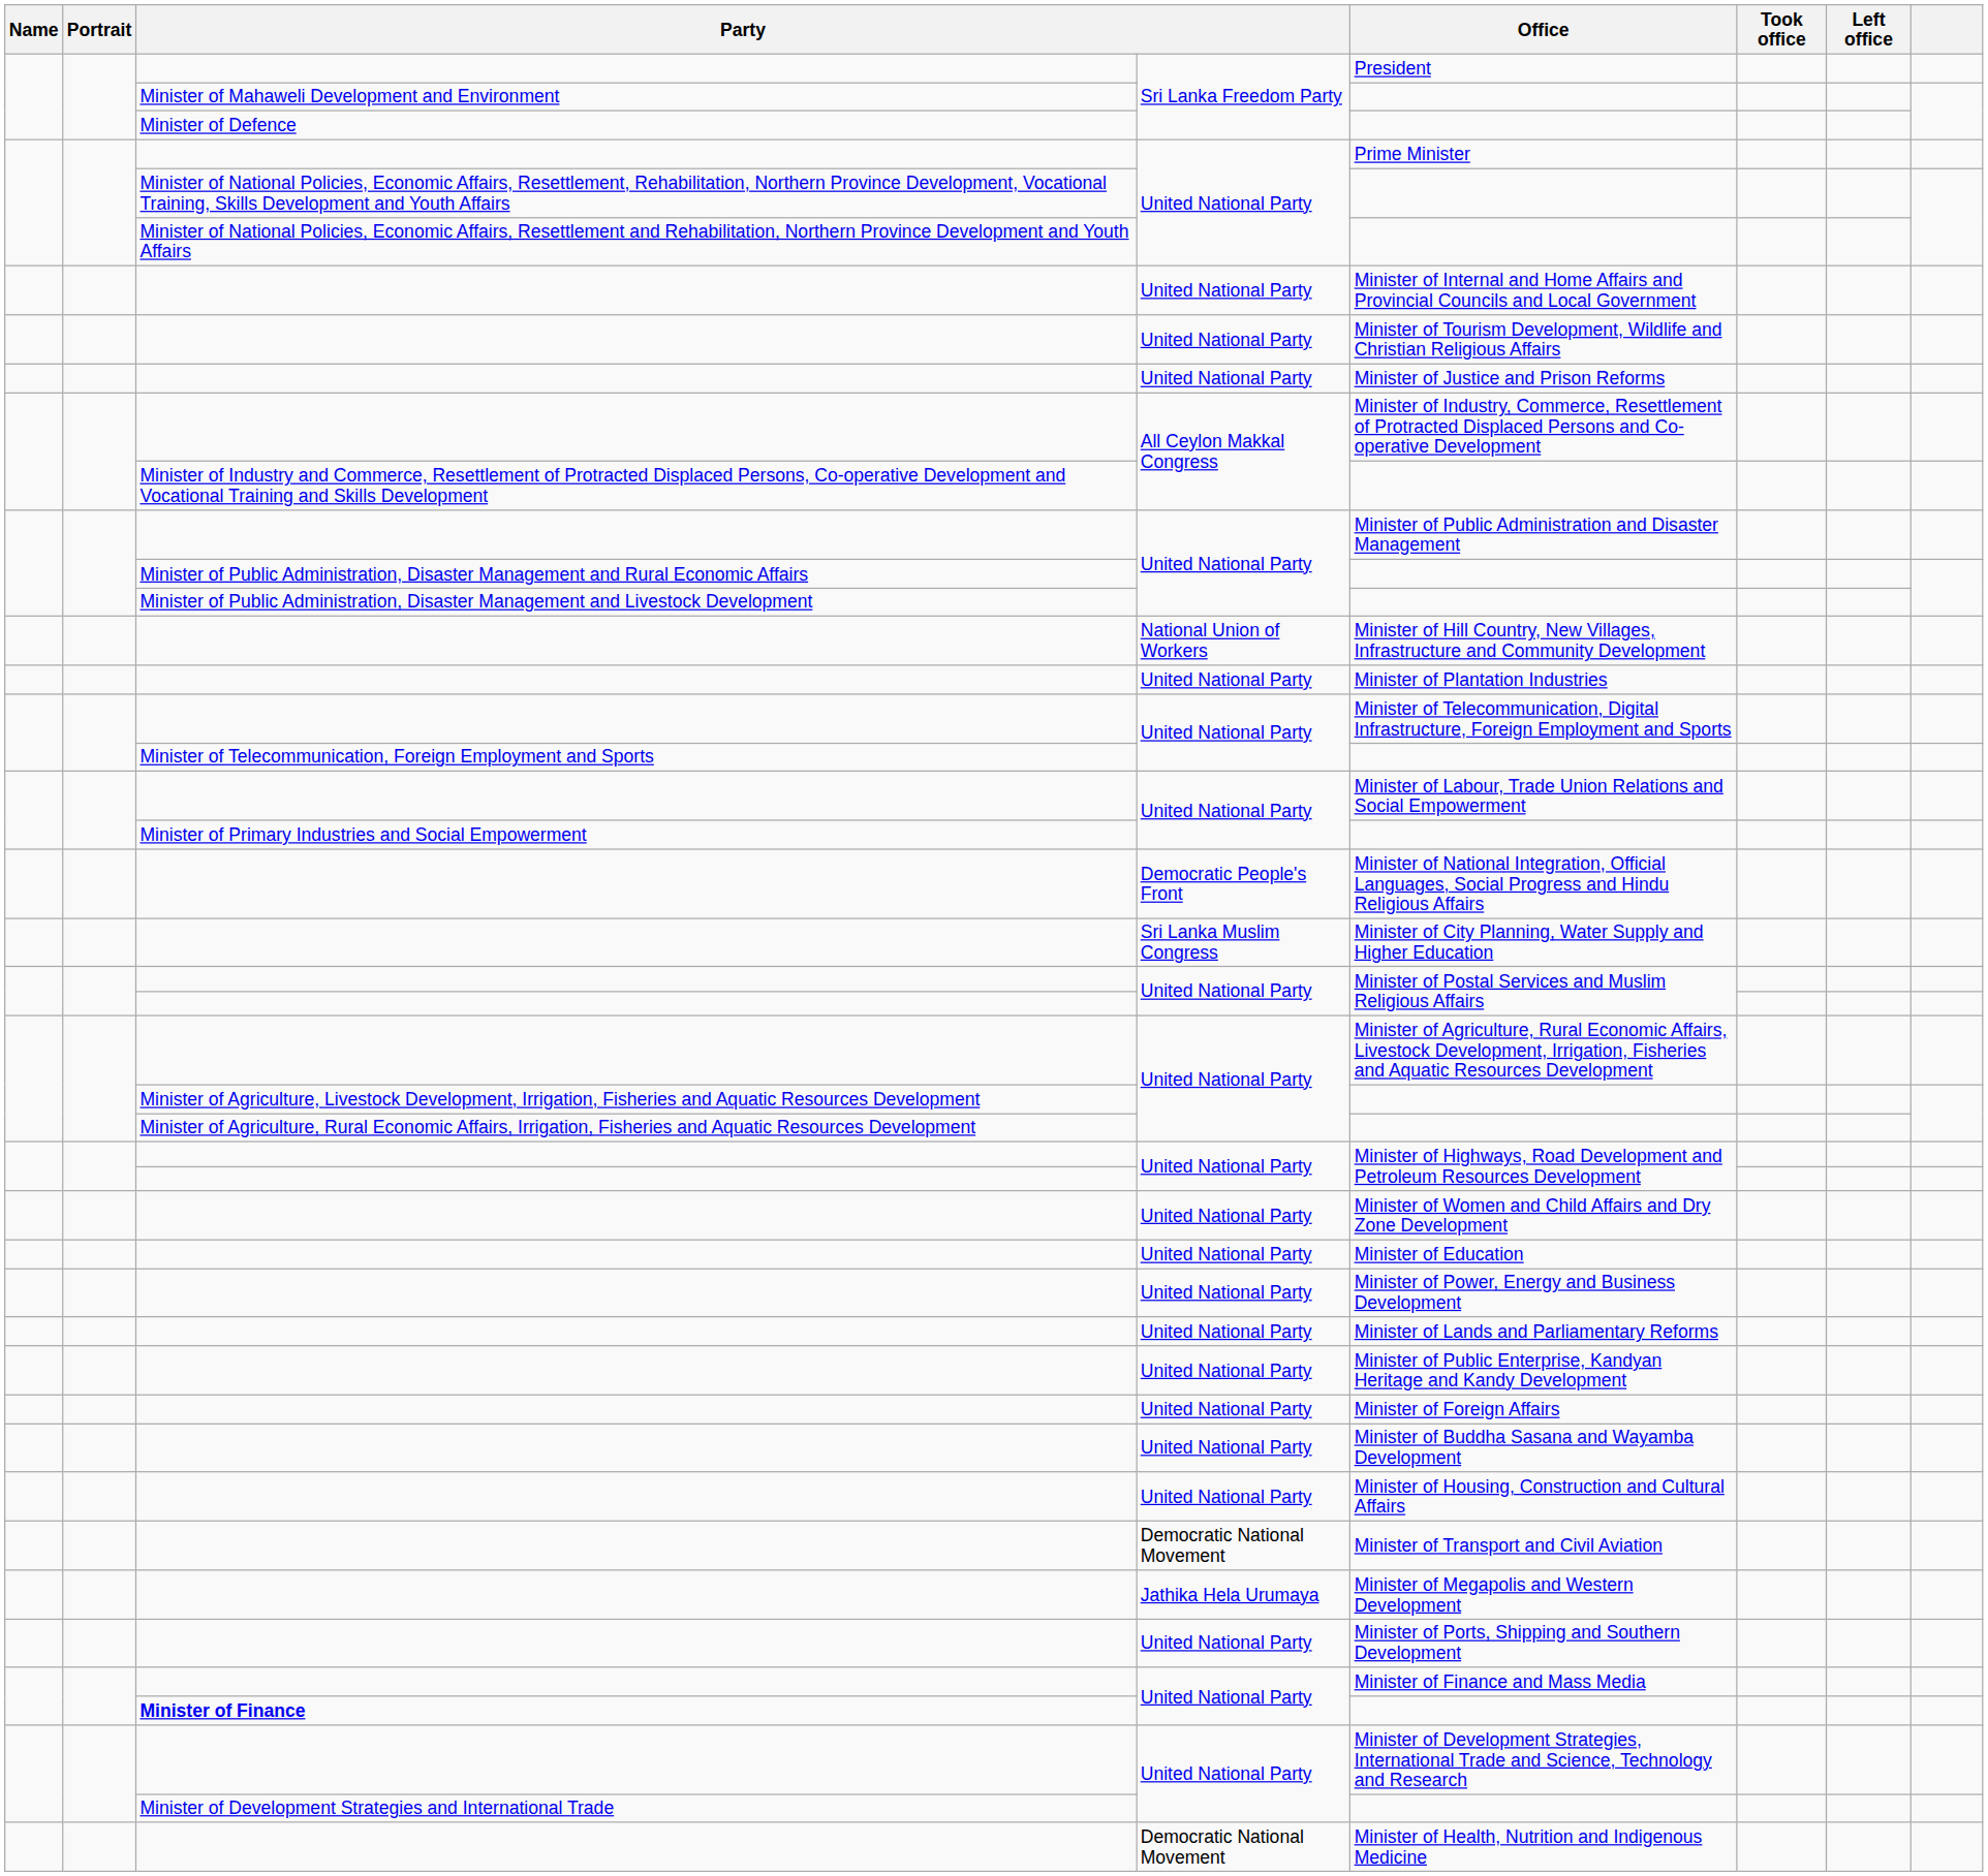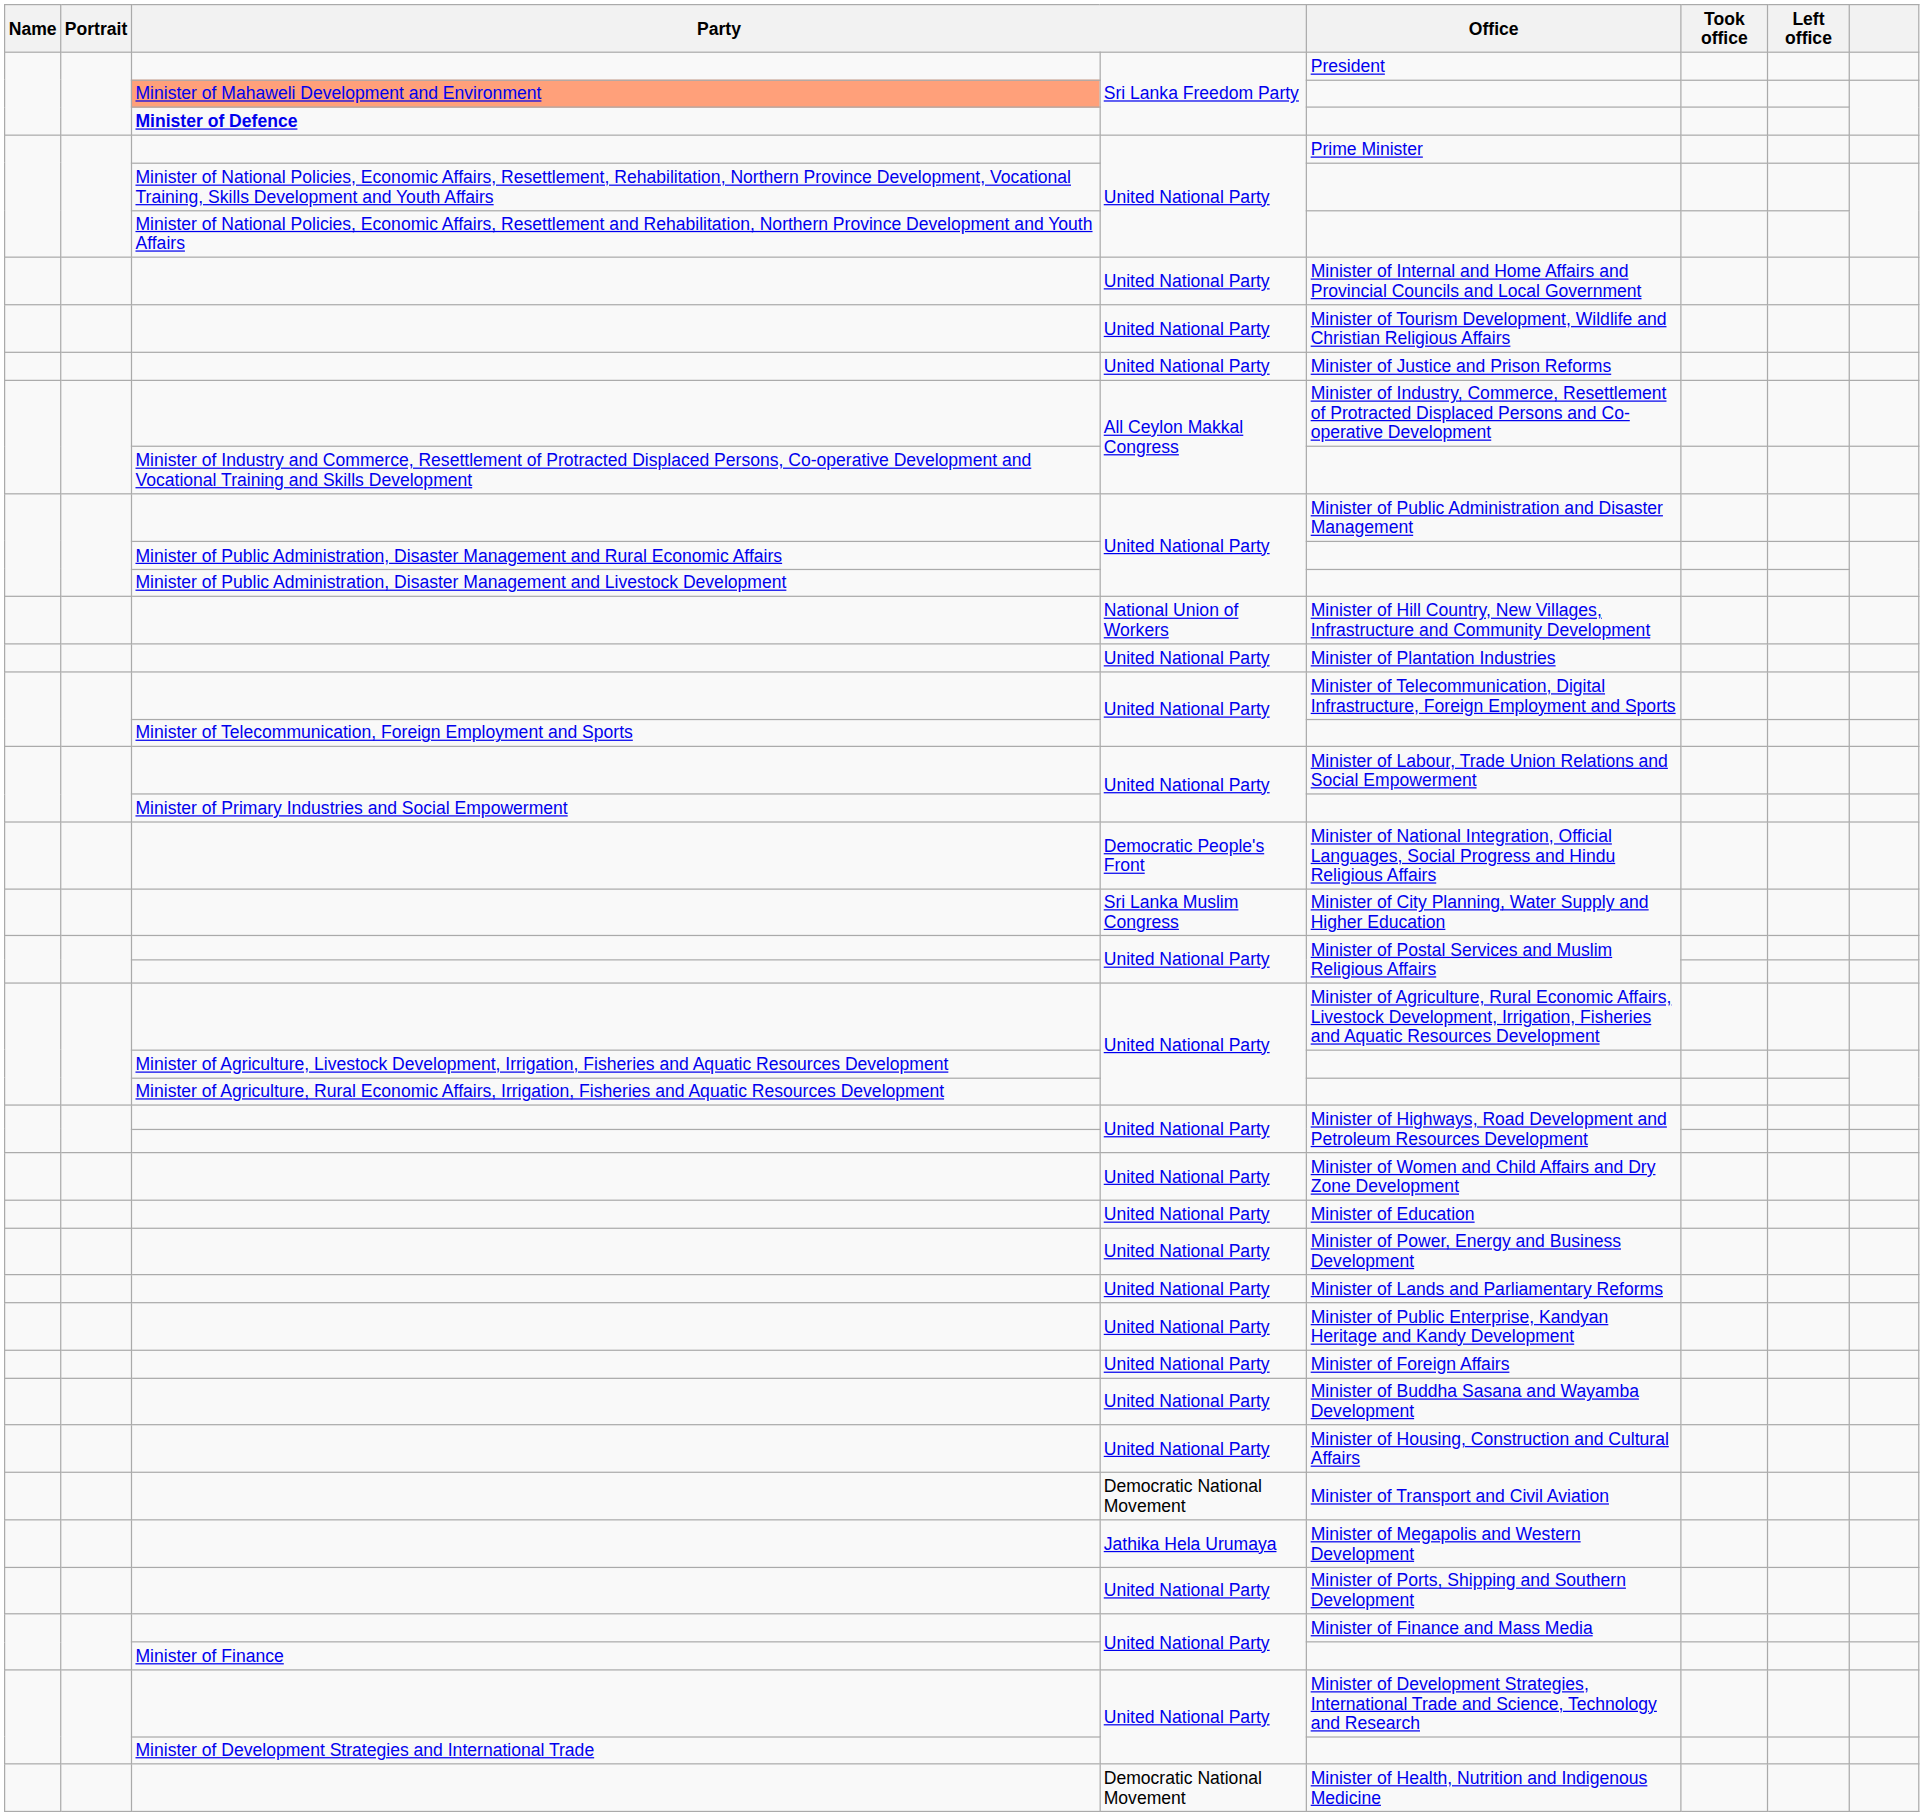Minister of Mahaweli Development and Environment | column 3: no background -> lightsalmon background
Minister of Defence | column 3: normal -> bold
Minister of Finance | column 3: bold -> normal
